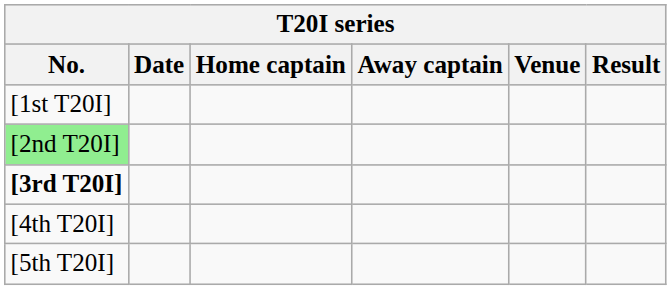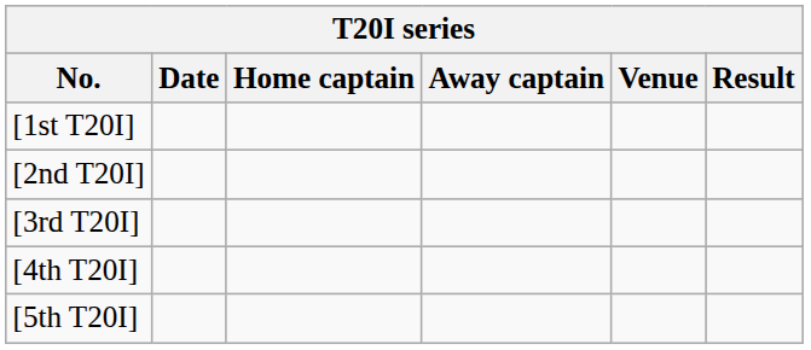[2nd T20I] | No.: lightgreen background -> no background
[3rd T20I] | No.: bold -> normal
